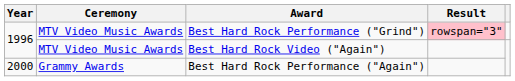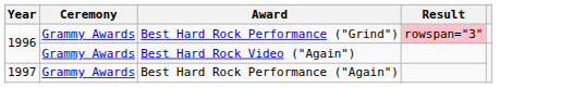Best Hard Rock Performance ("Grind") | Ceremony: MTV Video Music Awards -> Grammy Awards
Best Hard Rock Video ("Again") | Ceremony: MTV Video Music Awards -> Grammy Awards
Best Hard Rock Performance ("Again") | Year: 2000 -> 1997
